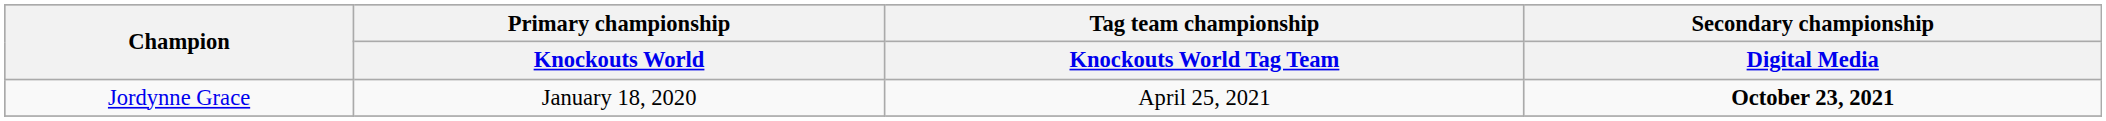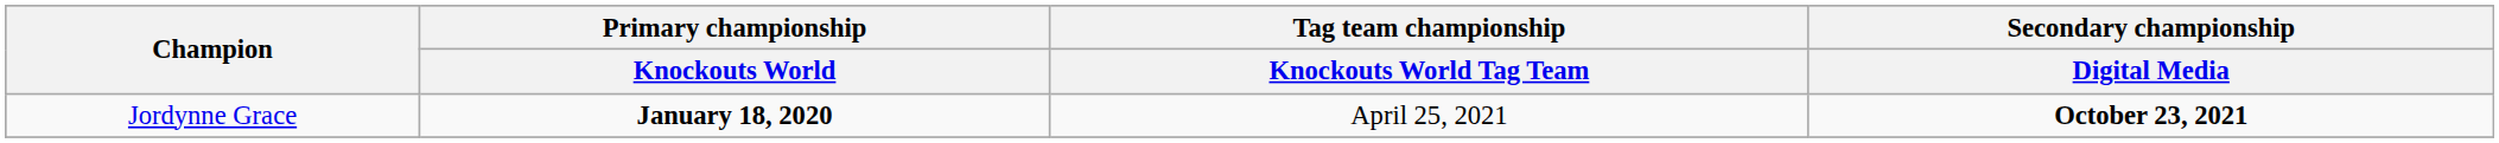Jordynne Grace | Primary championship / Knockouts World: normal -> bold
